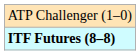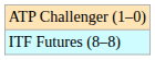row 2 | column 1: bold -> normal
